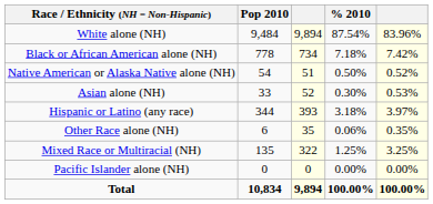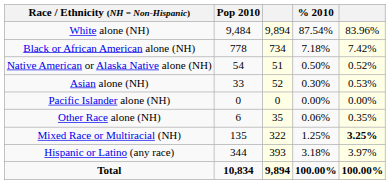rows swapped: Pacific Islander alone (NH) <-> Hispanic or Latino (any race)
Mixed Race or Multiracial (NH) | column 5: normal -> bold
